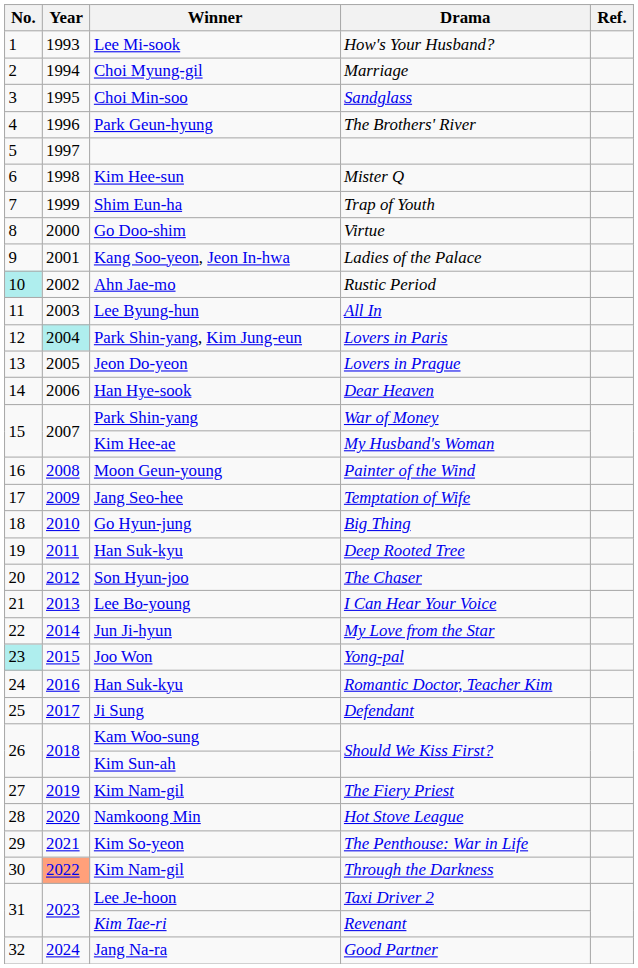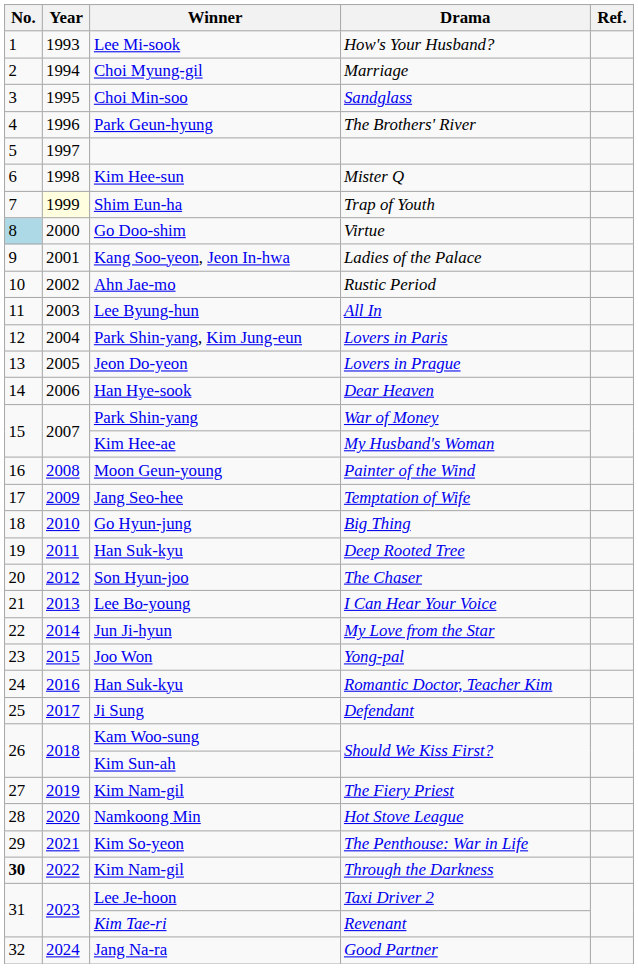Trap of Youth | Year: no background -> lightyellow background
Virtue | No.: no background -> lightblue background
Rustic Period | No.: paleturquoise background -> no background
Lovers in Paris | Year: paleturquoise background -> no background
Yong-pal | No.: paleturquoise background -> no background
Through the Darkness | No.: normal -> bold
Through the Darkness | Year: lightsalmon background -> no background
